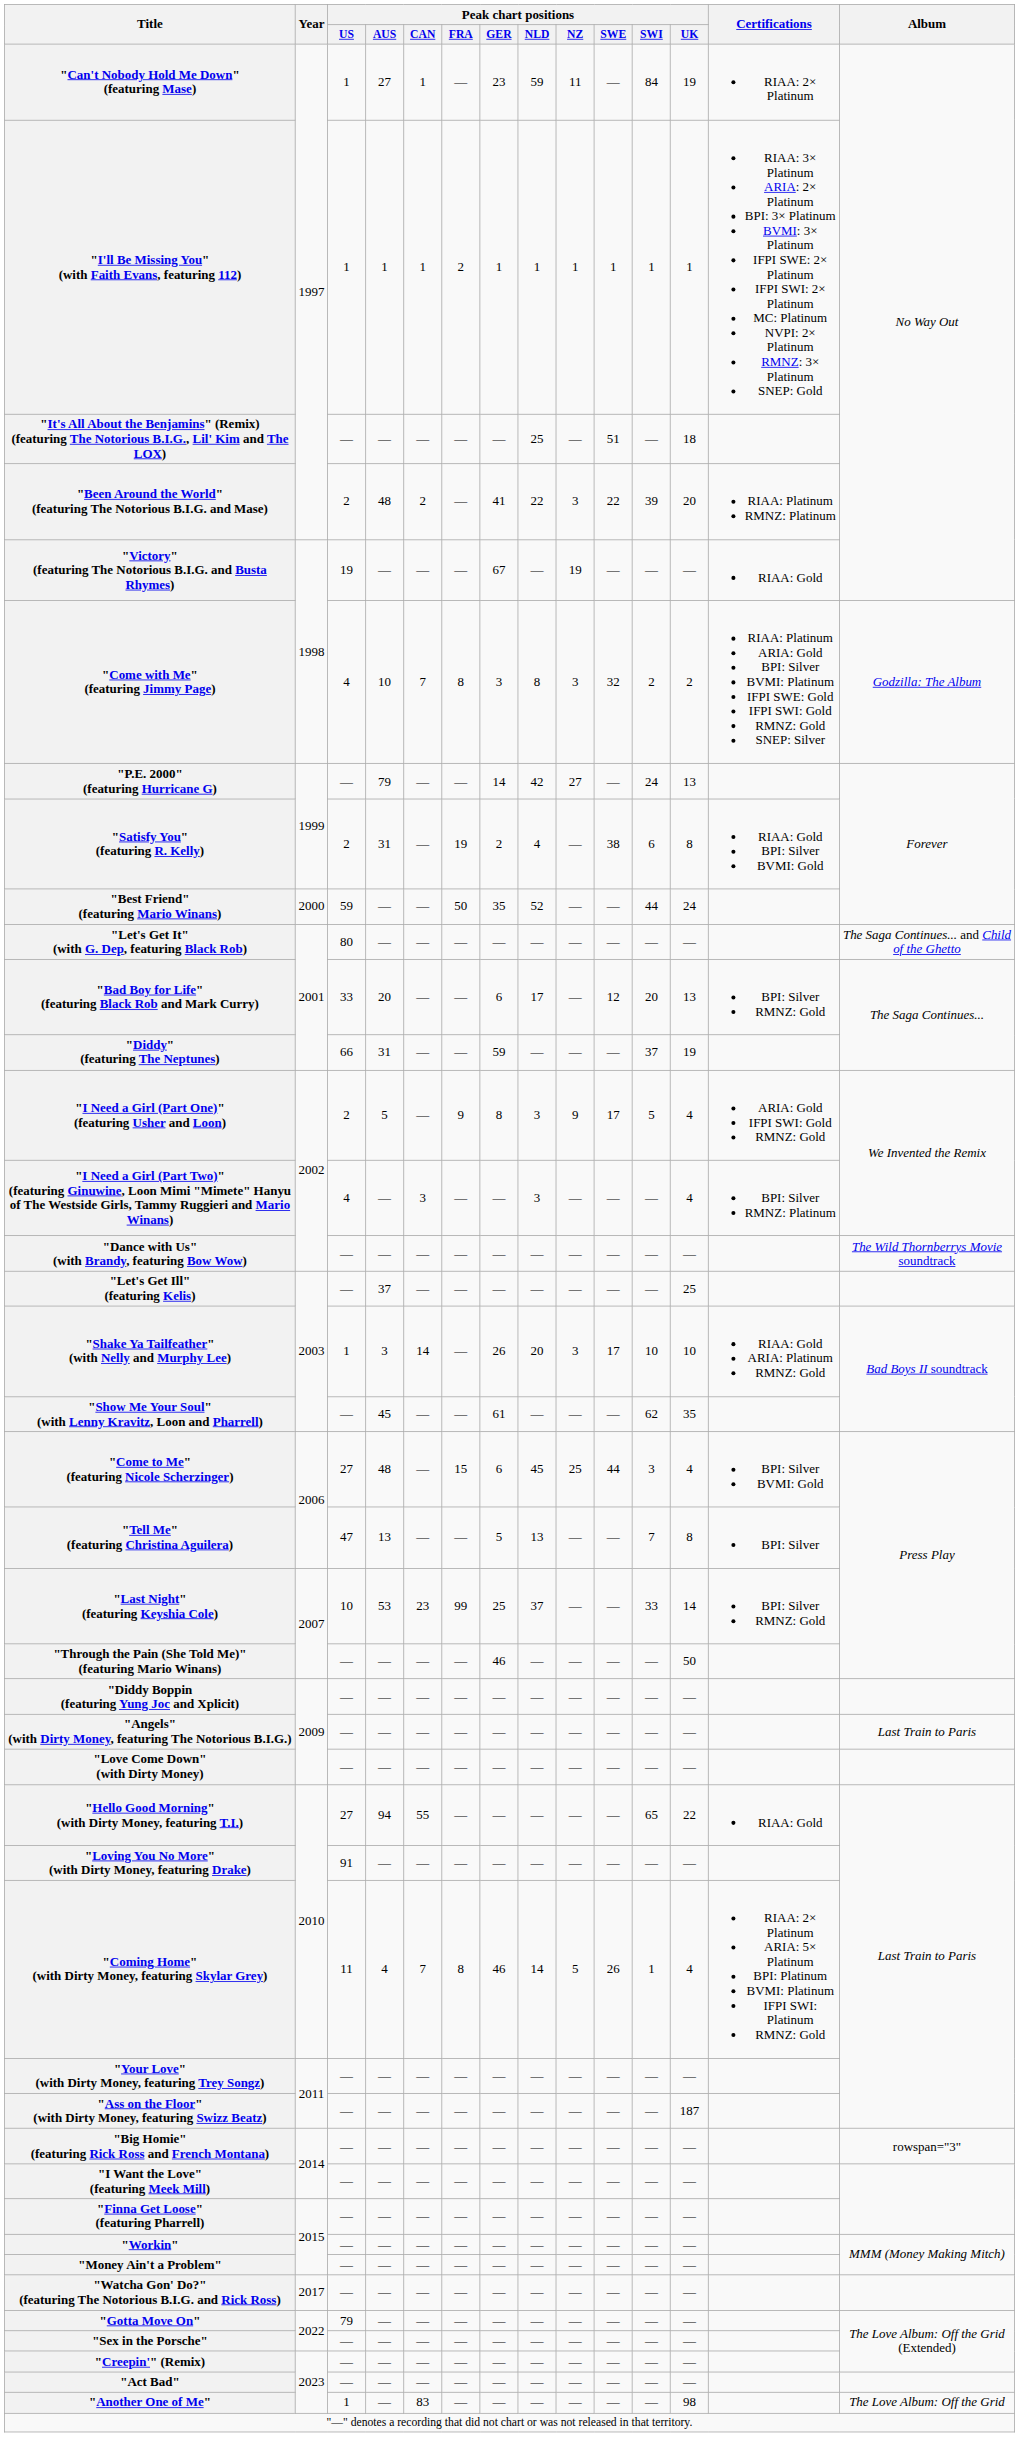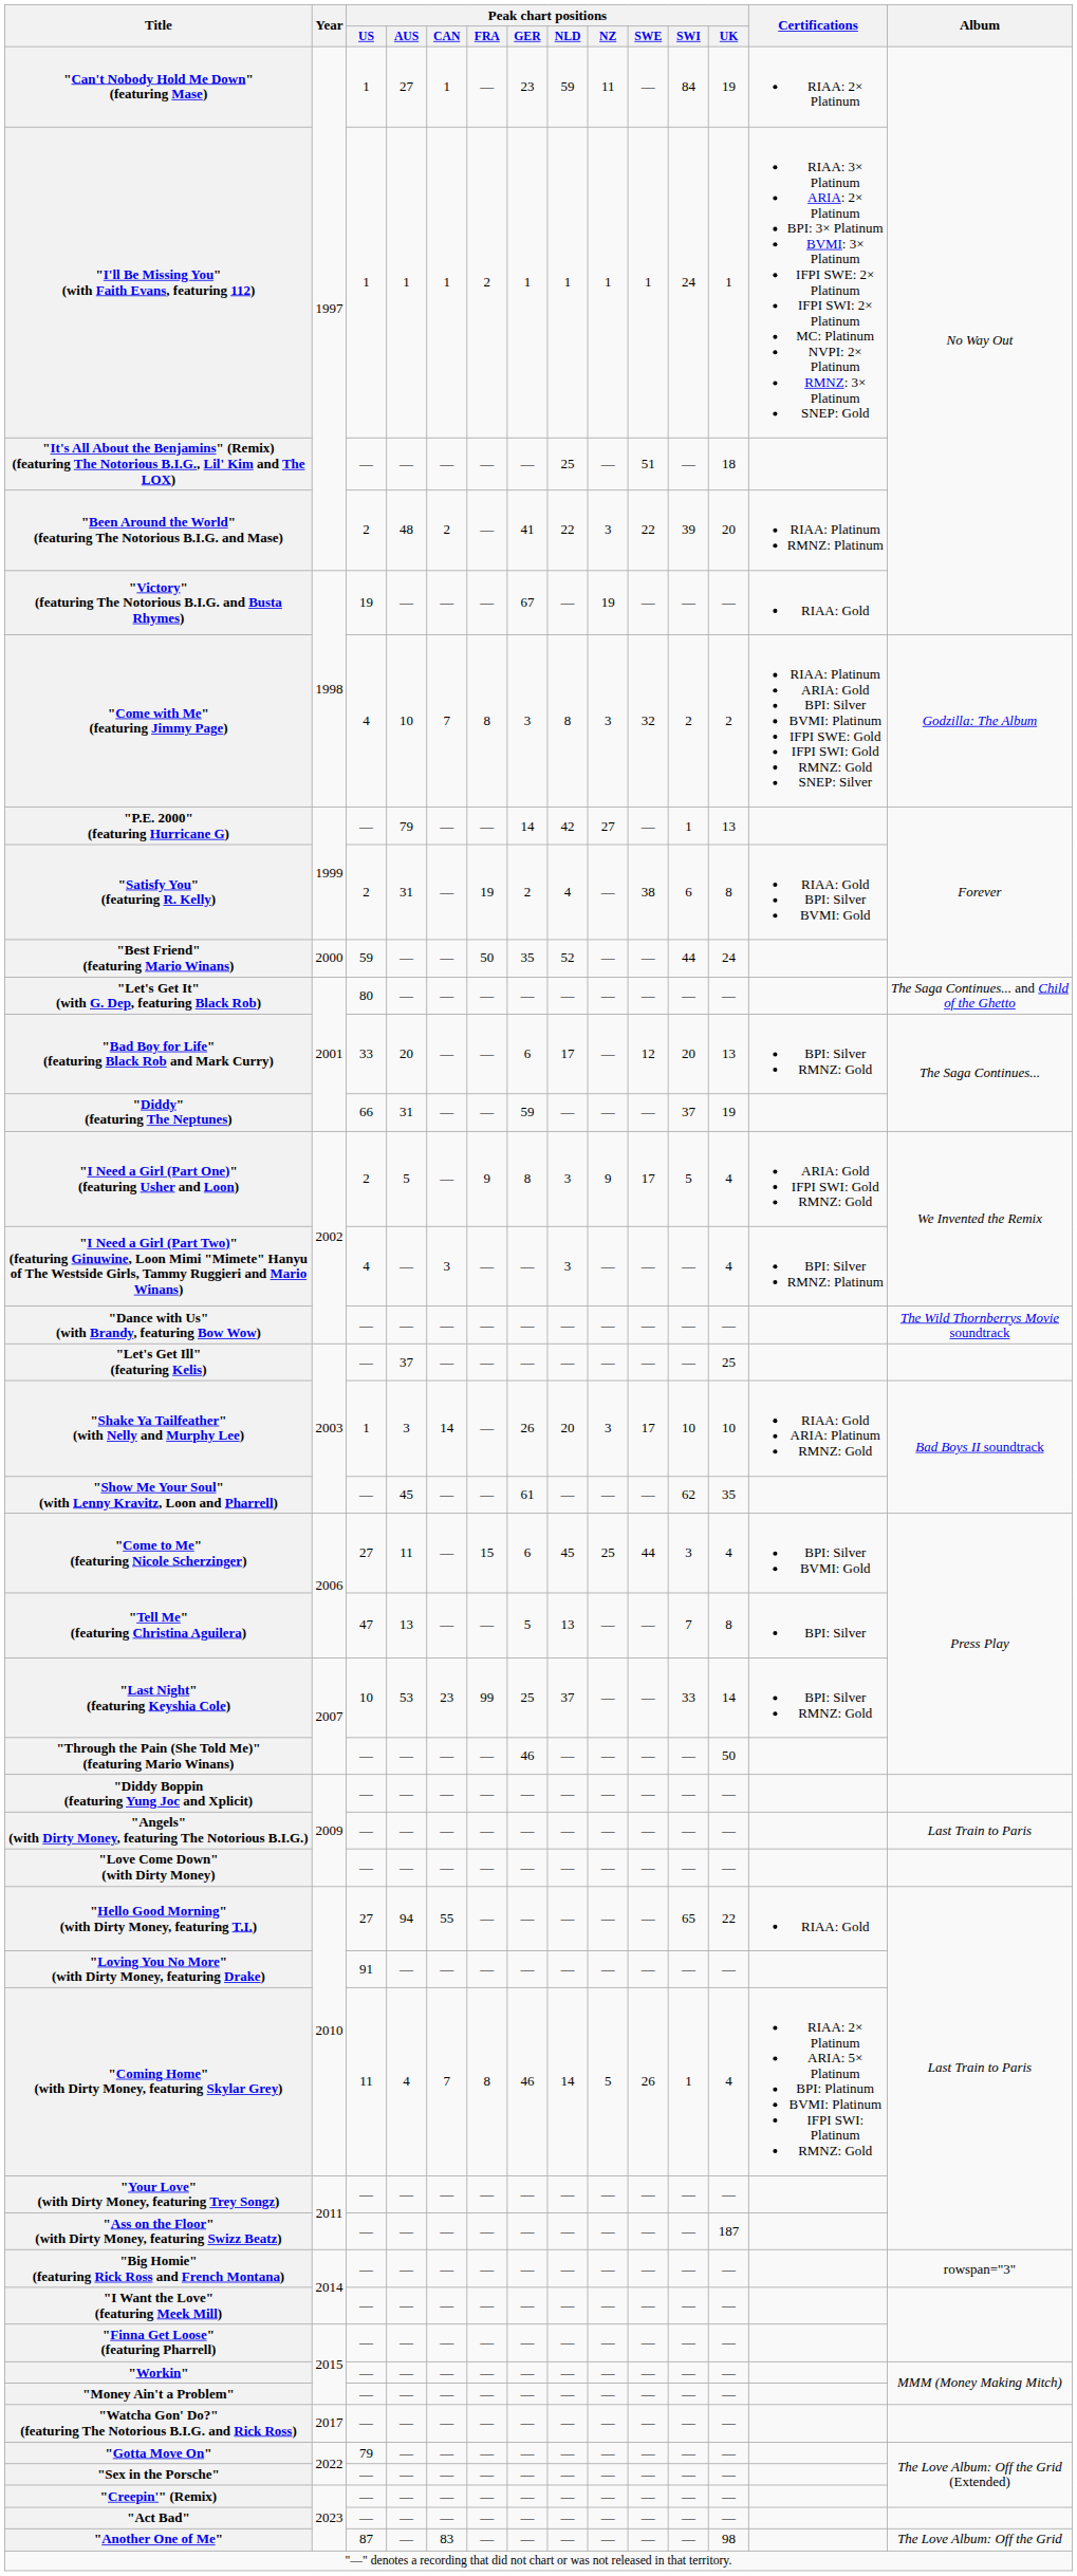"I'll Be Missing You" (with Faith Evans, featuring 112) | Peak chart positions / SWI: 1 -> 24
"P.E. 2000" (featuring Hurricane G) | Peak chart positions / SWI: 24 -> 1
"Come to Me" (featuring Nicole Scherzinger) | Peak chart positions / AUS: 48 -> 11
"Another One of Me" | Peak chart positions / US: 1 -> 87
